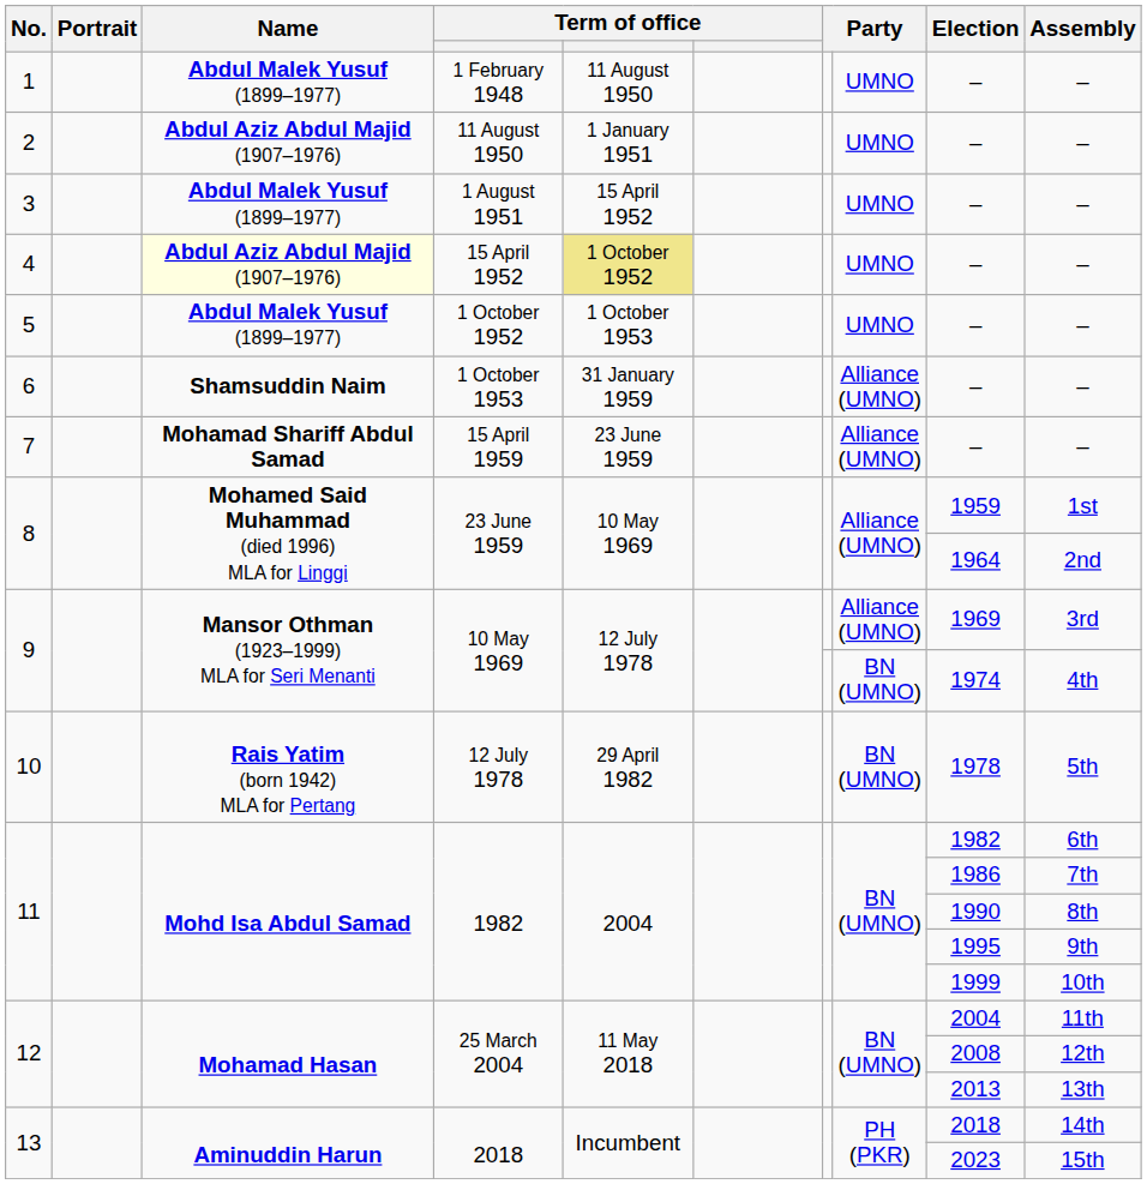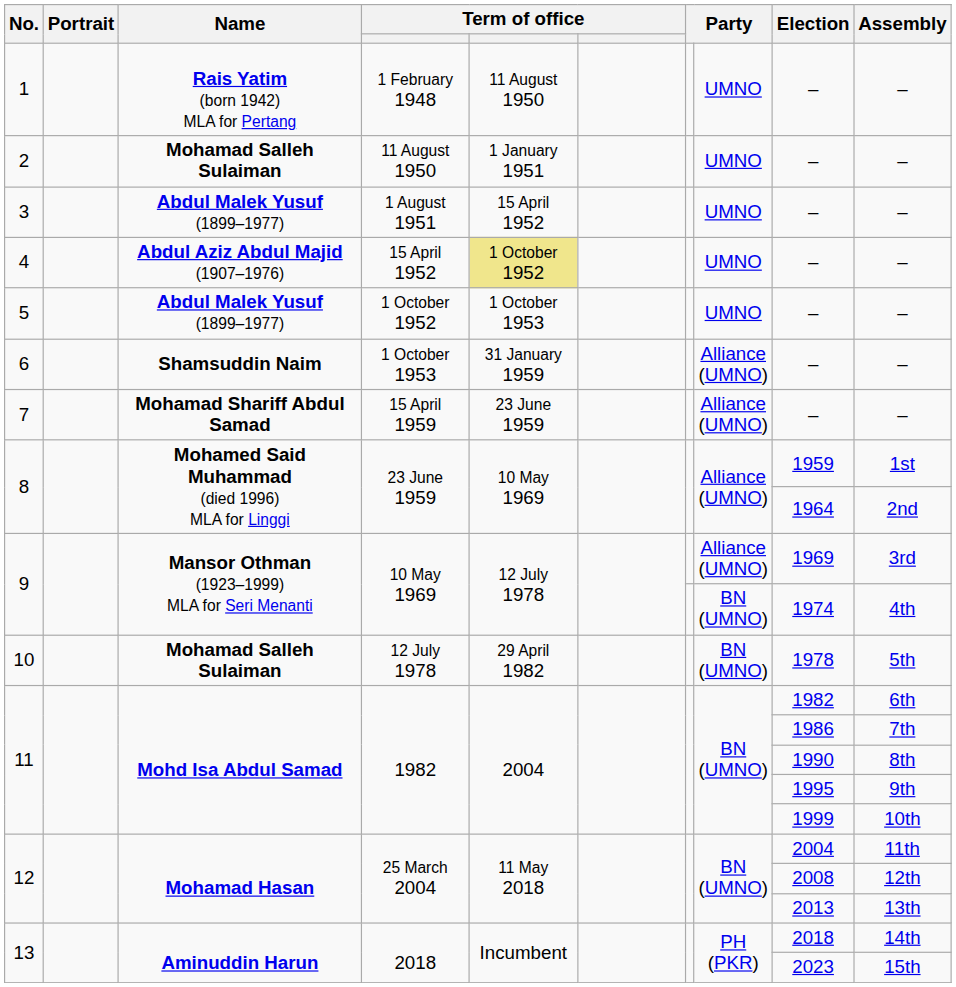1 | Name: Abdul Malek Yusuf (1899–1977) -> Rais Yatim (born 1942) MLA for Pertang
2 | Name: Abdul Aziz Abdul Majid (1907–1976) -> Mohamad Salleh Sulaiman
4 | Name: lightyellow background -> no background
10 | Name: Rais Yatim (born 1942) MLA for Pertang -> Mohamad Salleh Sulaiman
